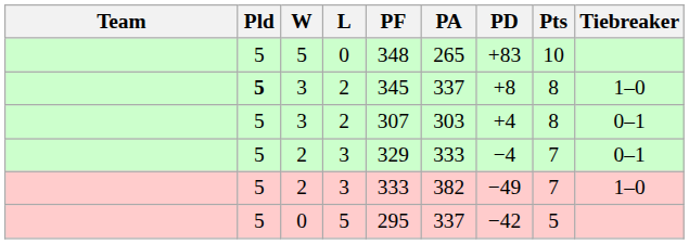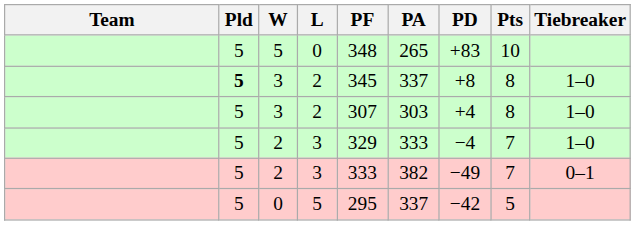row 4 | Tiebreaker: 0–1 -> 1–0
row 5 | Tiebreaker: 0–1 -> 1–0
row 6 | Tiebreaker: 1–0 -> 0–1
